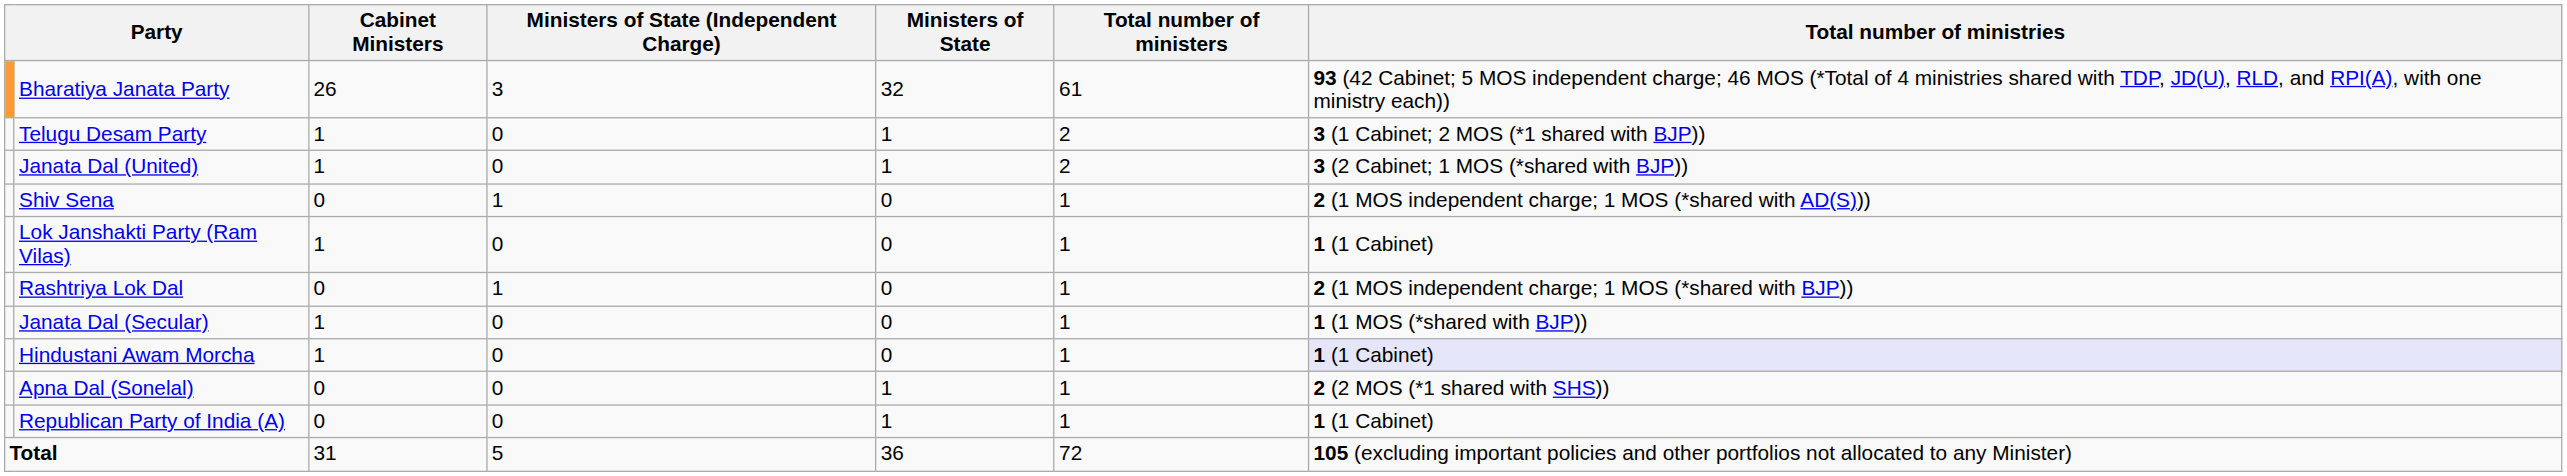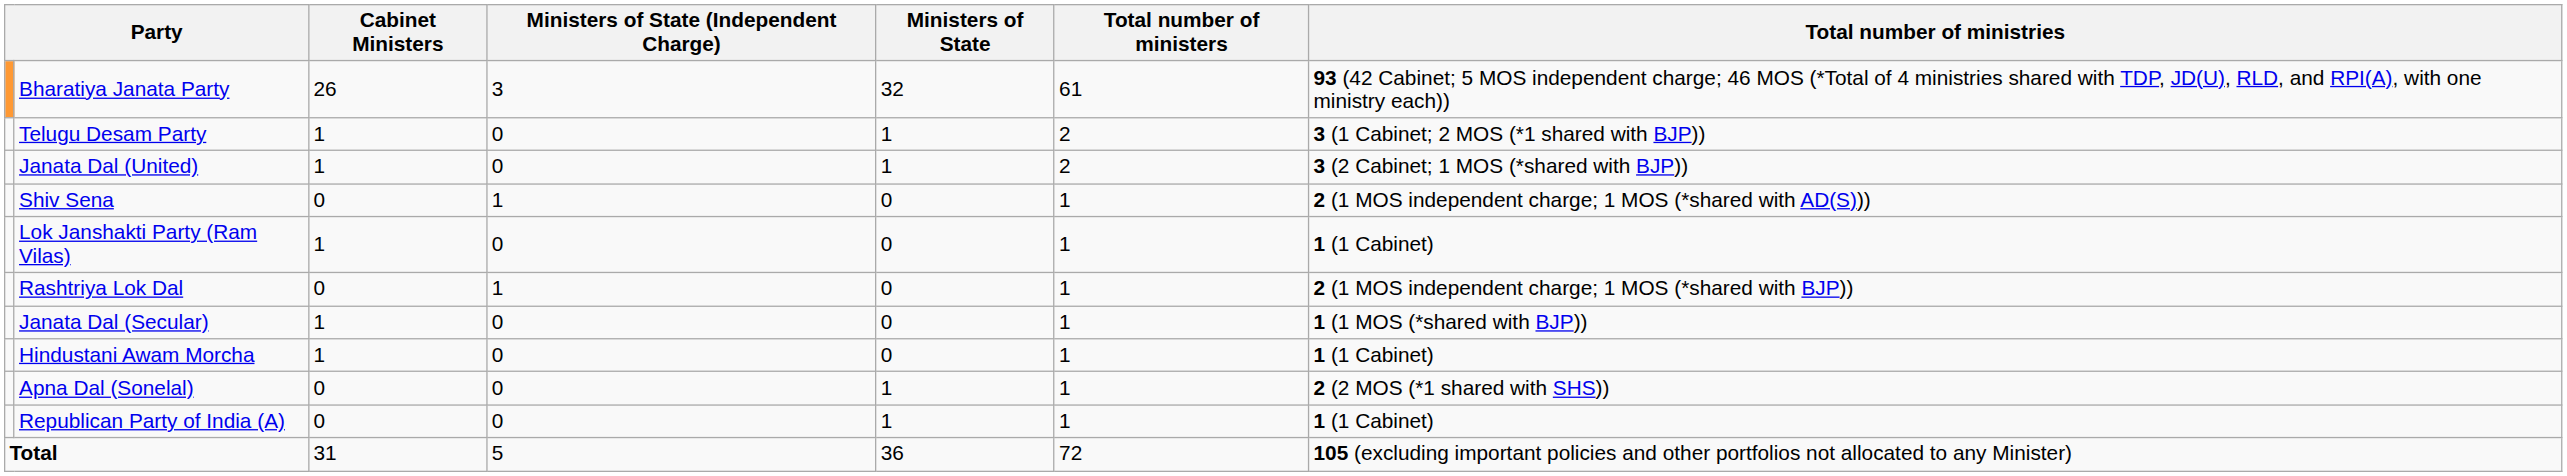Hindustani Awam Morcha | Total number of ministries: lavender background -> no background
